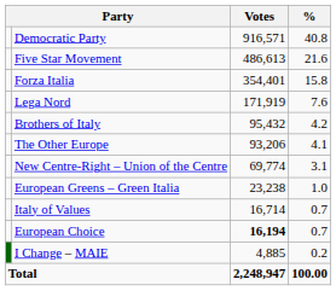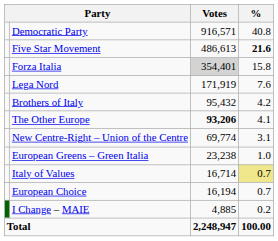Five Star Movement | %: normal -> bold
Forza Italia | Votes: no background -> lightgrey background
The Other Europe | Votes: normal -> bold
Italy of Values | %: no background -> khaki background
European Choice | Votes: bold -> normal
